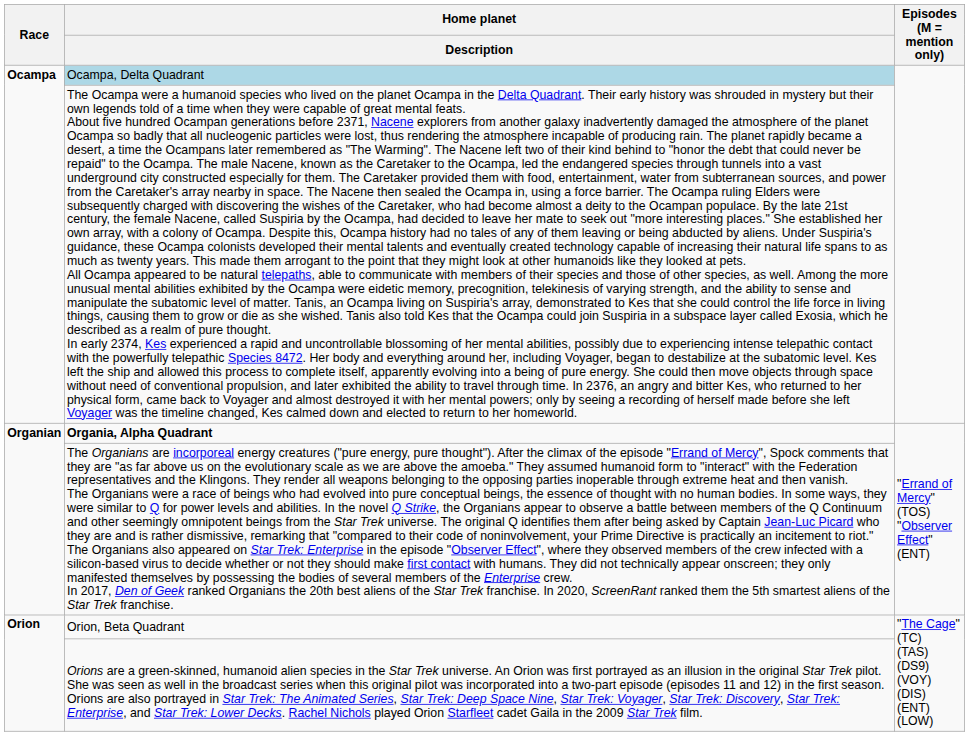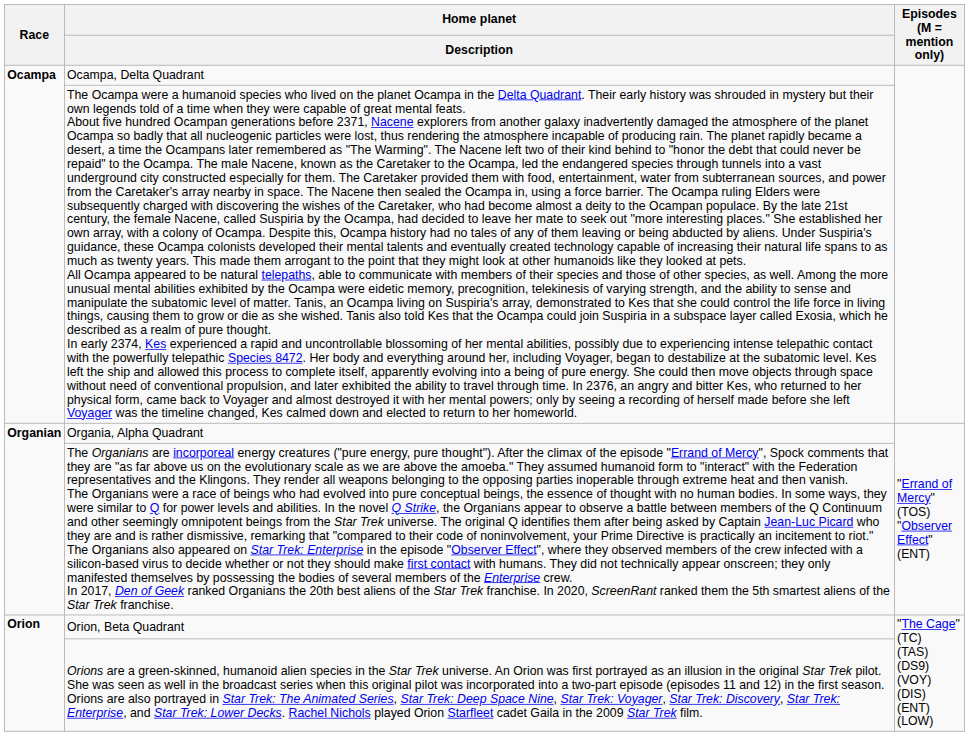Ocampa, Delta Quadrant | Home planet / Description: lightblue background -> no background
Organia, Alpha Quadrant | Home planet / Description: bold -> normal
